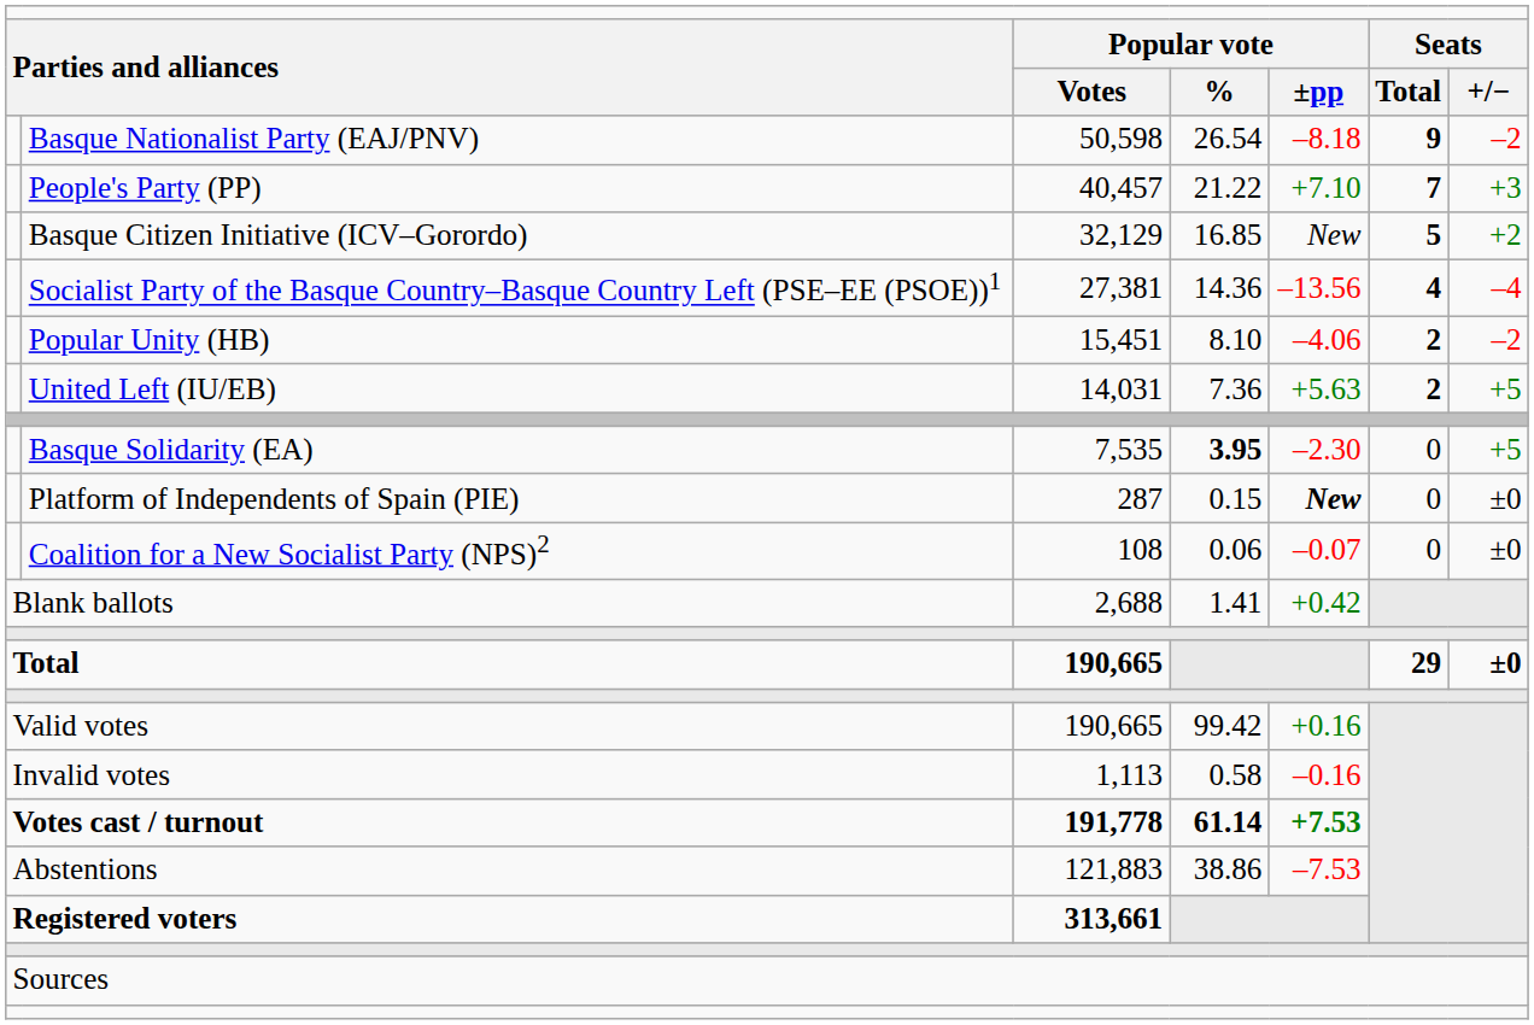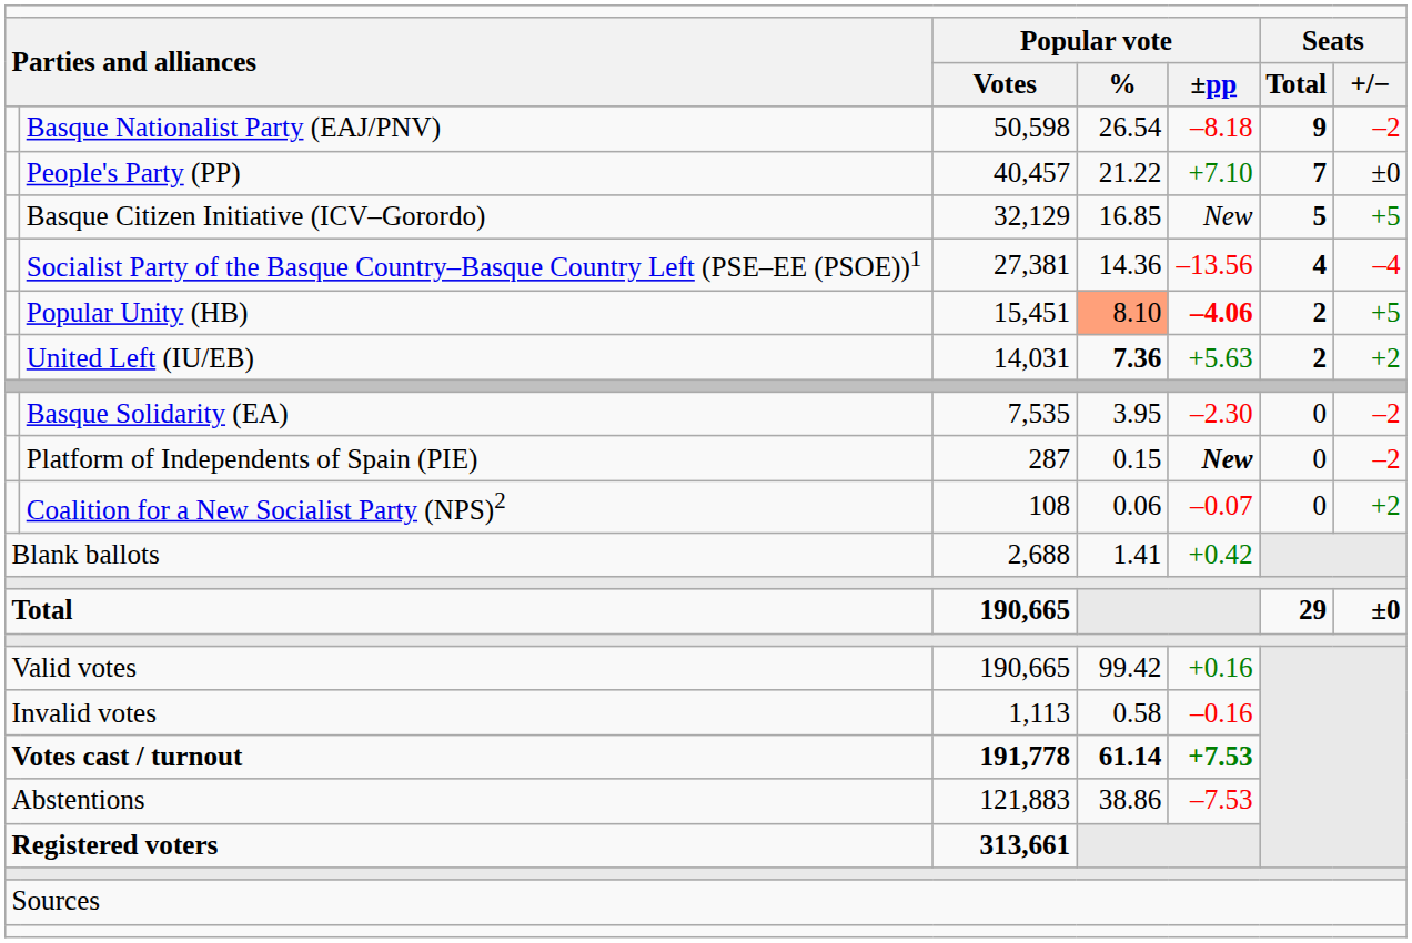People's Party (PP) | column 7: +3 -> ±0
Basque Citizen Initiative (ICV–Gorordo) | column 7: +2 -> +5
Popular Unity (HB) | column 4: no background -> lightsalmon background
Popular Unity (HB) | column 5: normal -> bold
Popular Unity (HB) | column 7: –2 -> +5
United Left (IU/EB) | column 4: normal -> bold
United Left (IU/EB) | column 7: +5 -> +2
Basque Solidarity (EA) | column 4: bold -> normal
Basque Solidarity (EA) | column 7: +5 -> –2
Platform of Independents of Spain (PIE) | column 7: ±0 -> –2
Coalition for a New Socialist Party (NPS)2 | column 7: ±0 -> +2
